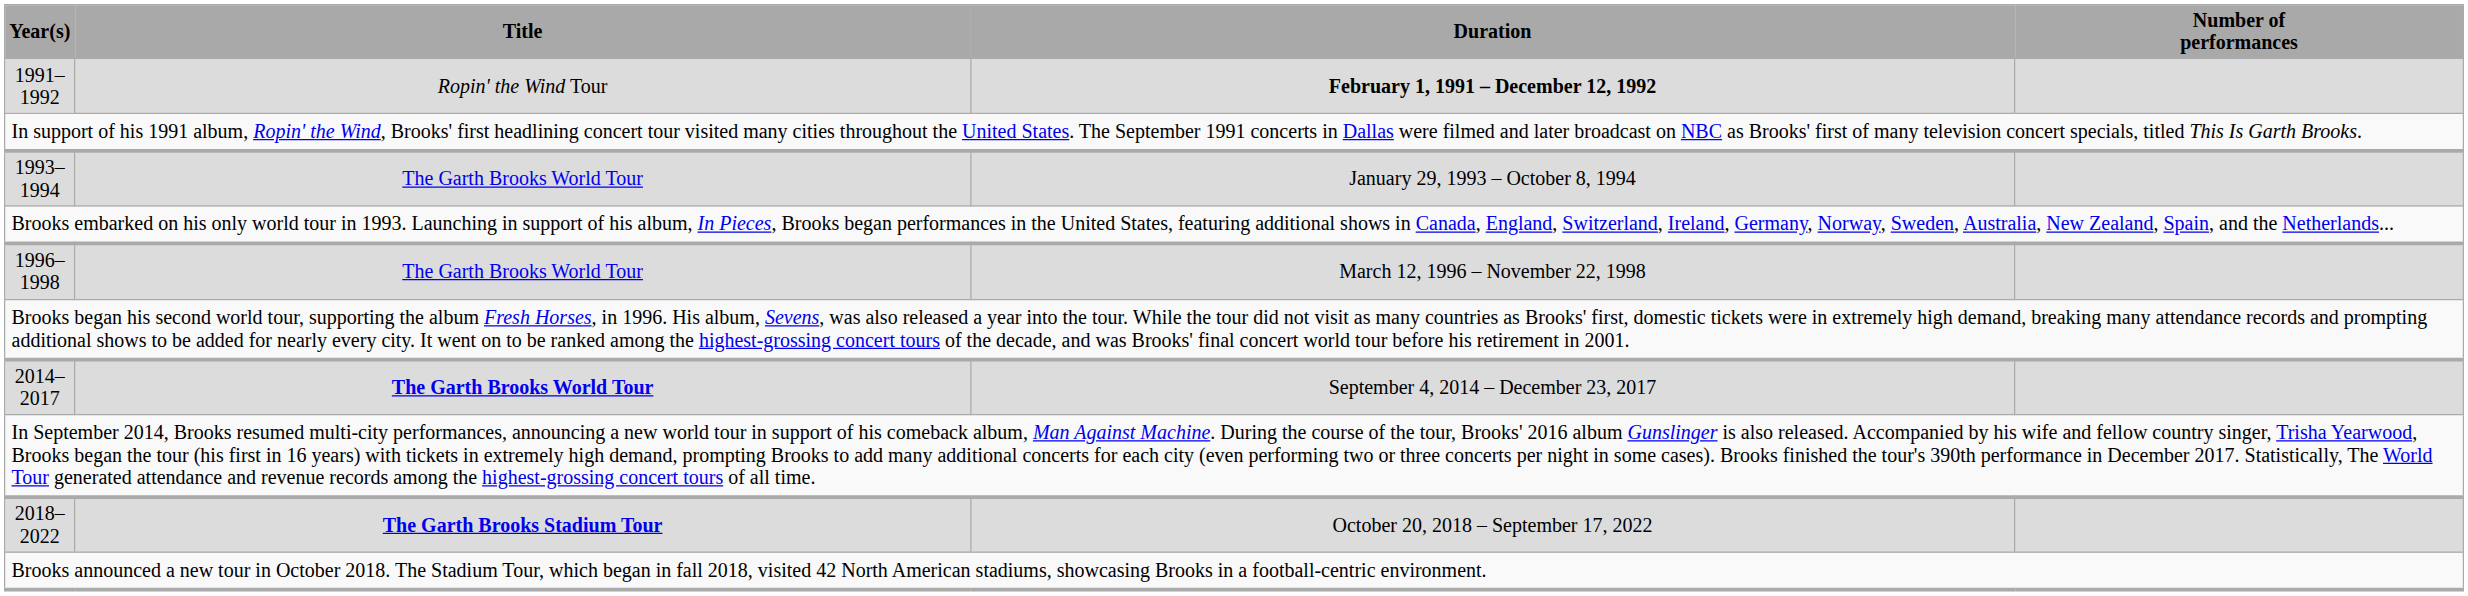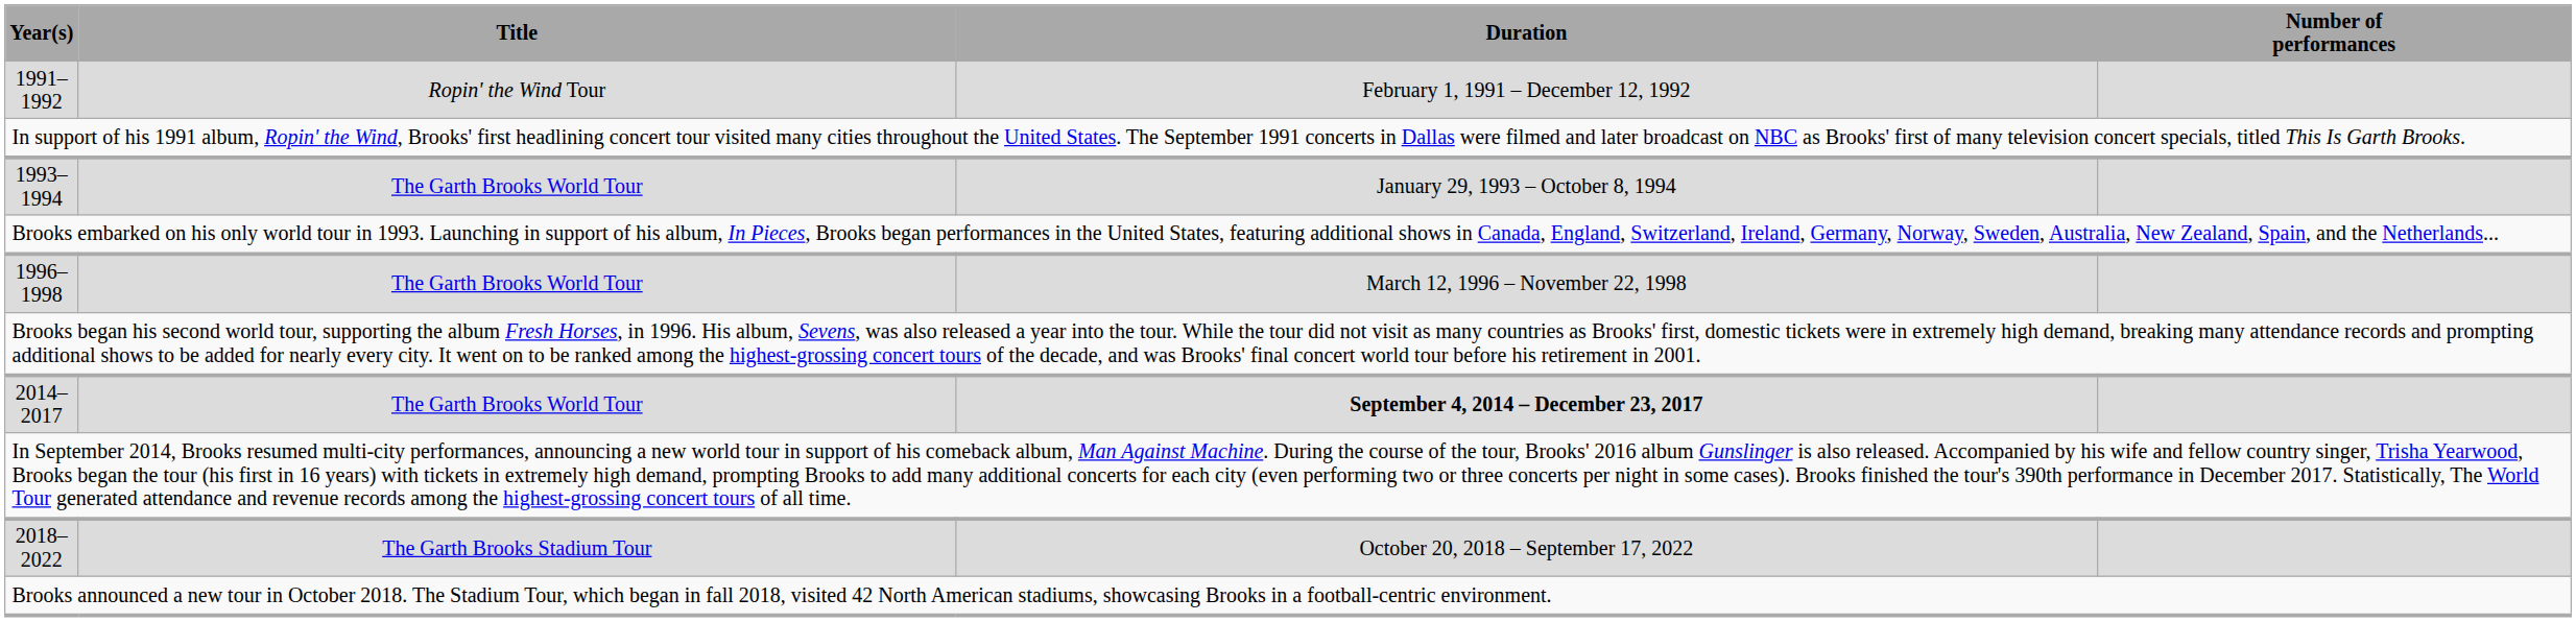1991–1992 | Duration: bold -> normal
2014–2017 | Title: bold -> normal
2014–2017 | Duration: normal -> bold
2018–2022 | Title: bold -> normal
